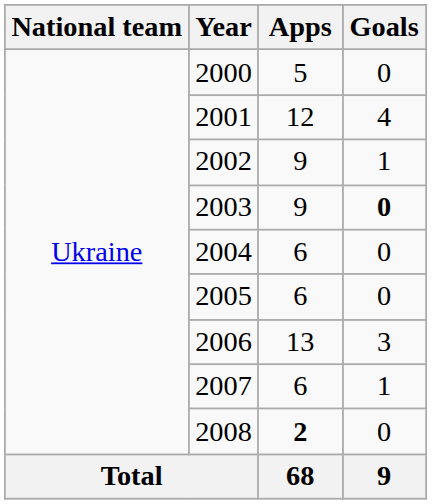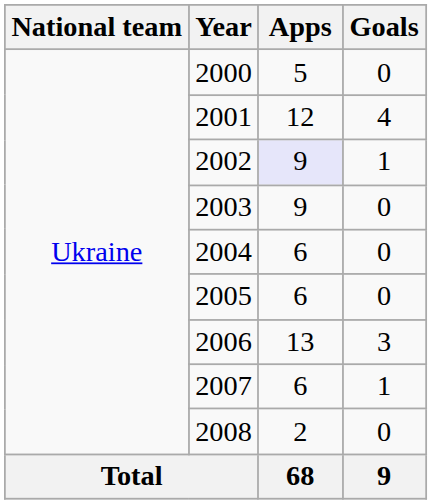2002 | Apps: no background -> lavender background
2003 | Goals: bold -> normal
2008 | Apps: bold -> normal
